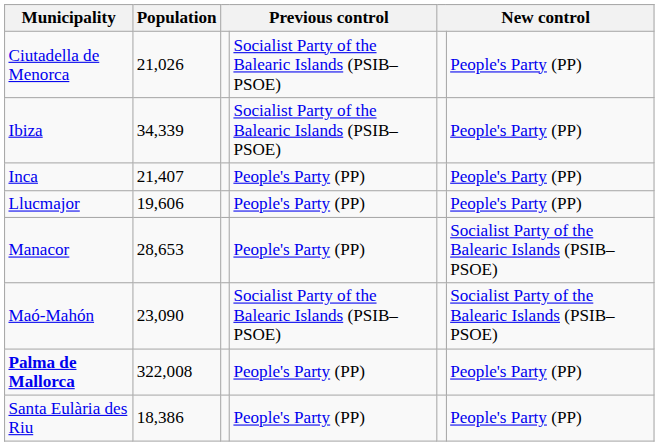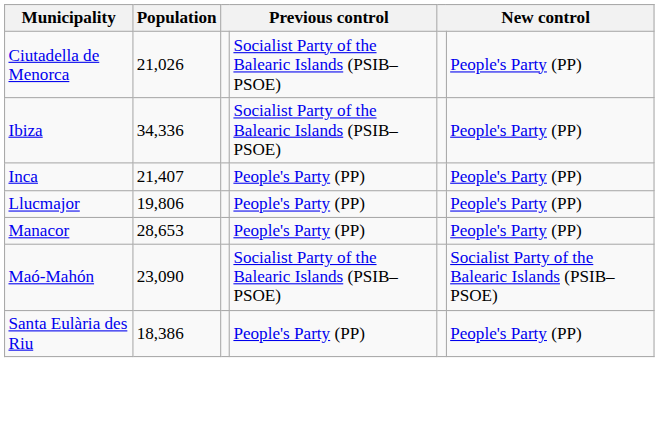Ibiza | Population: 34,339 -> 34,336
Llucmajor | Population: 19,606 -> 19,806
Manacor | column 6: Socialist Party of the Balearic Islands (PSIB–PSOE) -> People's Party (PP)
- row: Palma de Mallorca | 322,008 | People's Party (PP) | People's Party (PP)
